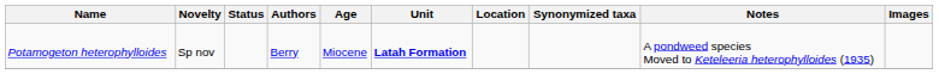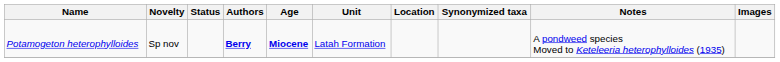Potamogeton heterophylloides | Authors: normal -> bold
Potamogeton heterophylloides | Age: normal -> bold
Potamogeton heterophylloides | Unit: bold -> normal
